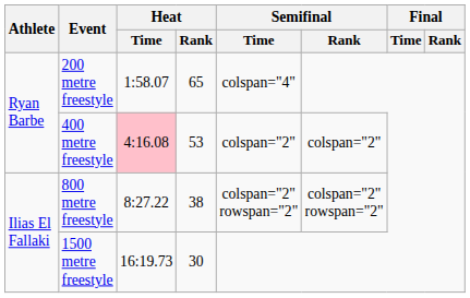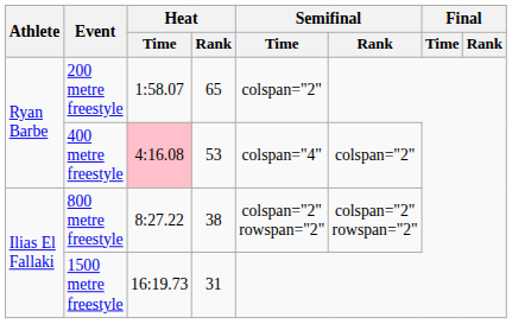200 metre freestyle | Semifinal / Time: colspan="4" -> colspan="2"
400 metre freestyle | Semifinal / Time: colspan="2" -> colspan="4"
1500 metre freestyle | Heat / Rank: 30 -> 31
